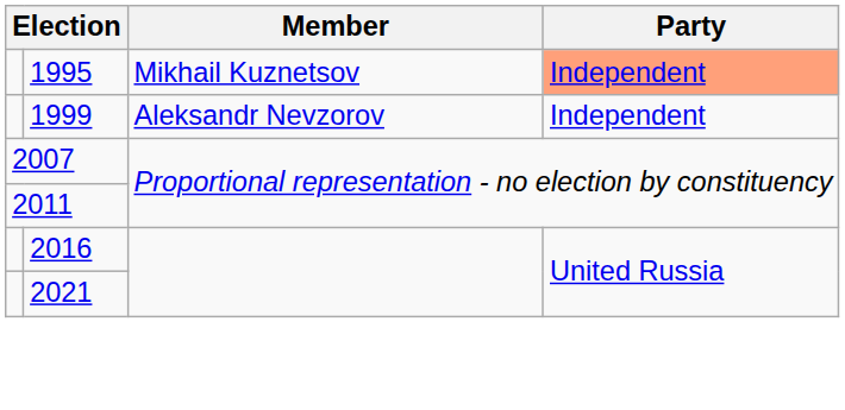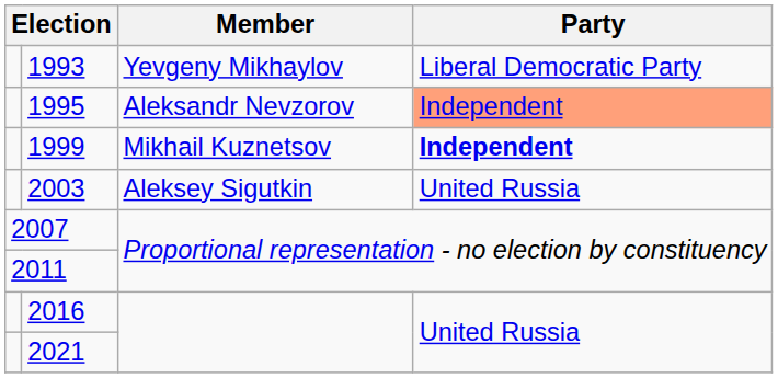+ row: 1993 | Yevgeny Mikhaylov | Liberal Democratic Party
1995 | Member: Mikhail Kuznetsov -> Aleksandr Nevzorov
1999 | Member: Aleksandr Nevzorov -> Mikhail Kuznetsov
1999 | Party: normal -> bold
+ row: 2003 | Aleksey Sigutkin | United Russia
